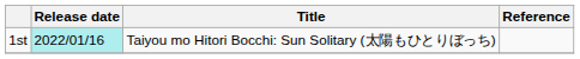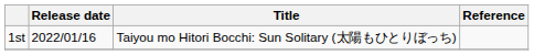1st | Release date: paleturquoise background -> no background
